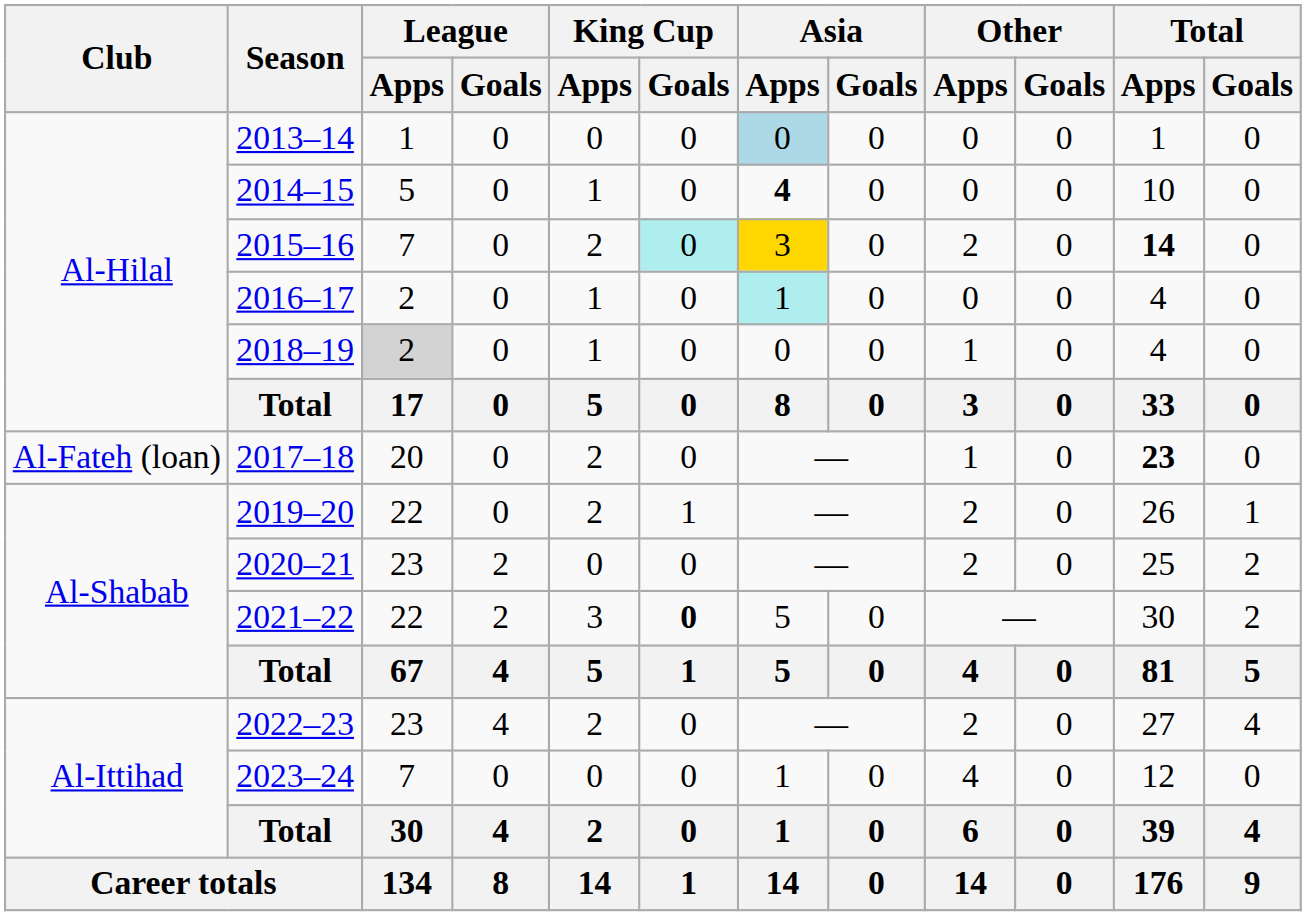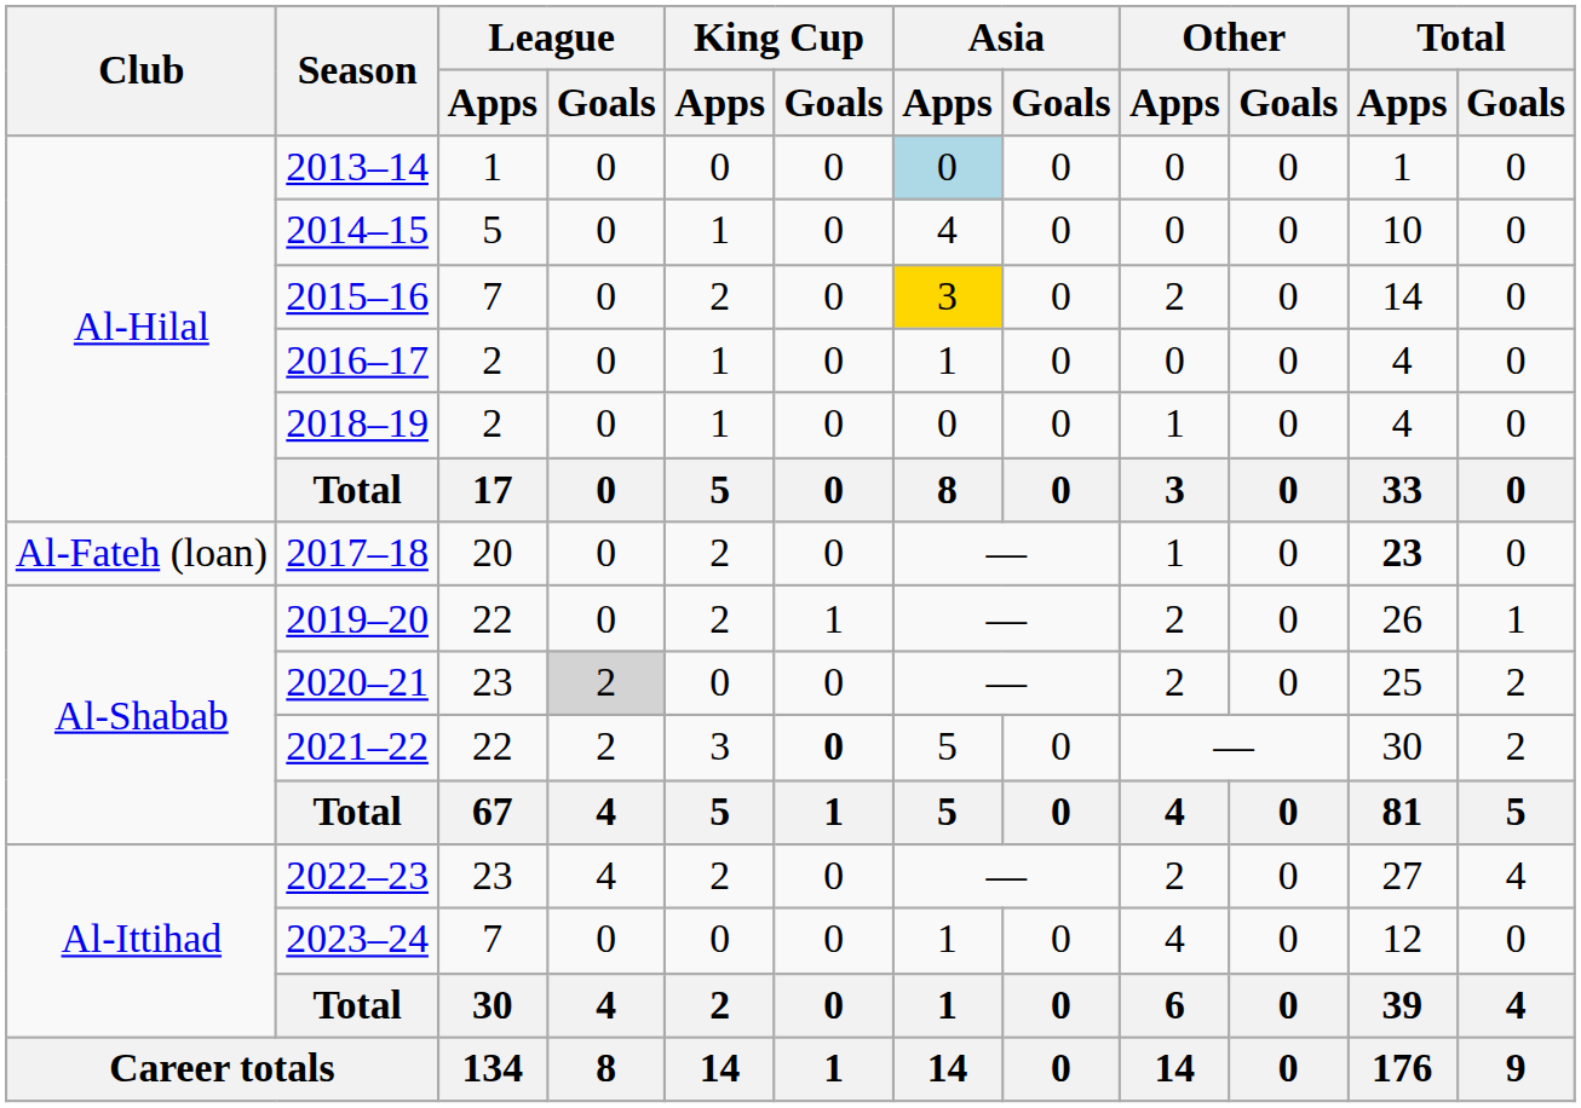2014–15 | Asia / Apps: bold -> normal
2015–16 | King Cup / Goals: paleturquoise background -> no background
2015–16 | Total / Apps: bold -> normal
2016–17 | Asia / Apps: paleturquoise background -> no background
2018–19 | League / Apps: lightgrey background -> no background
2020–21 | League / Goals: no background -> lightgrey background
